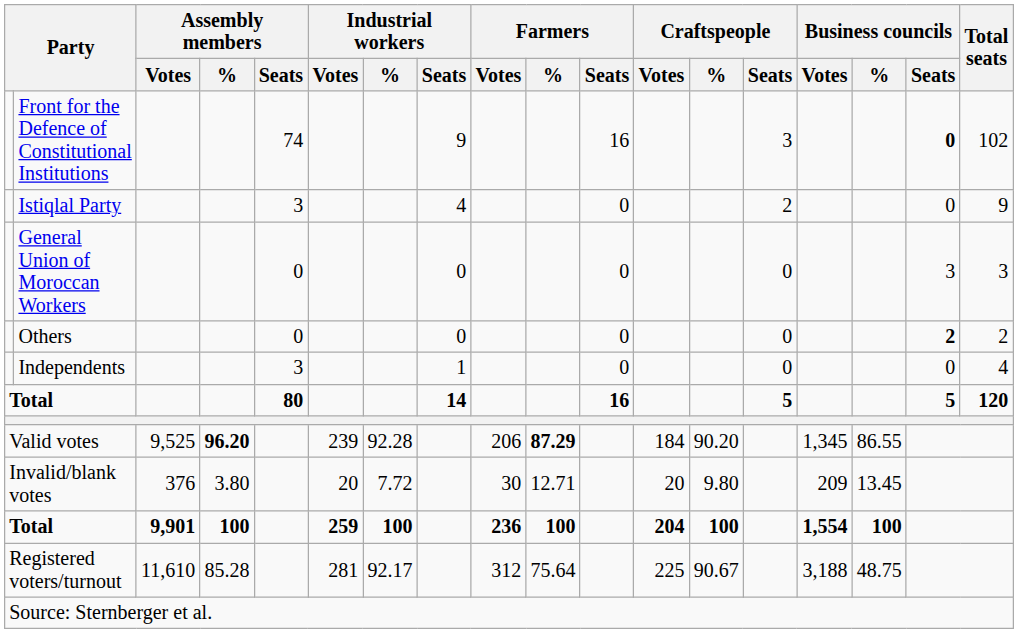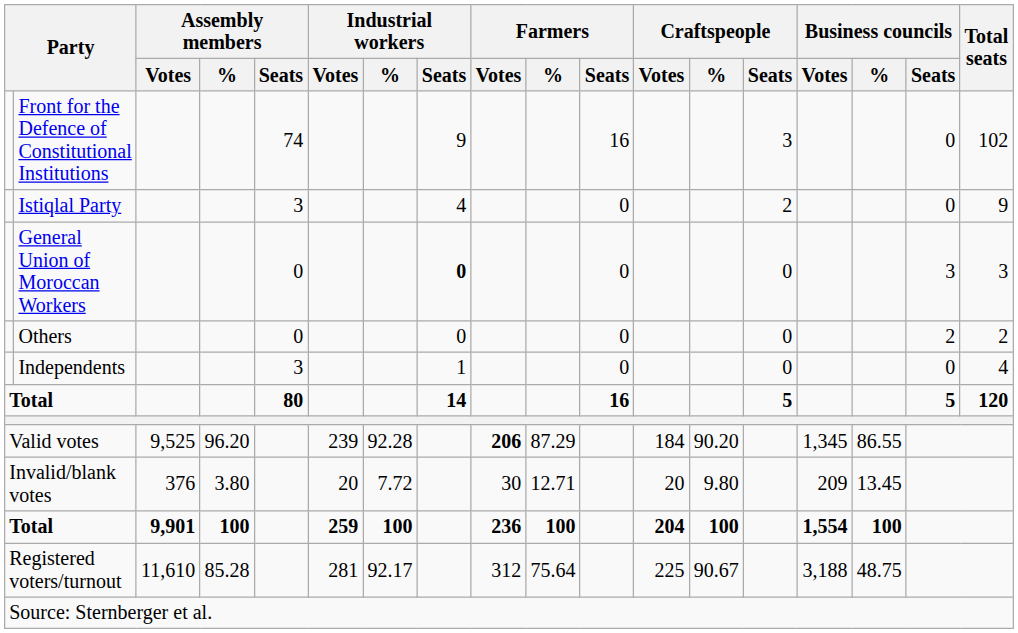Front for the Defence of Constitutional Institutions | Business councils / Seats: bold -> normal
General Union of Moroccan Workers | Industrial workers / Seats: normal -> bold
Others | Business councils / Seats: bold -> normal
Valid votes | Assembly members / %: bold -> normal
Valid votes | Farmers / Votes: normal -> bold
Valid votes | Farmers / %: bold -> normal
